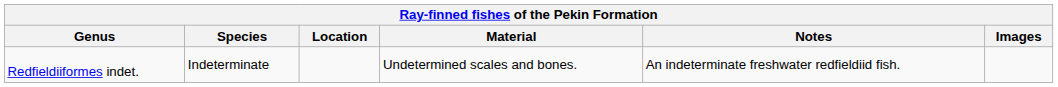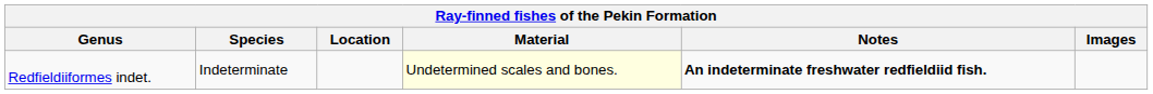Redfieldiiformes indet. | Material: no background -> lightyellow background
Redfieldiiformes indet. | Notes: normal -> bold
